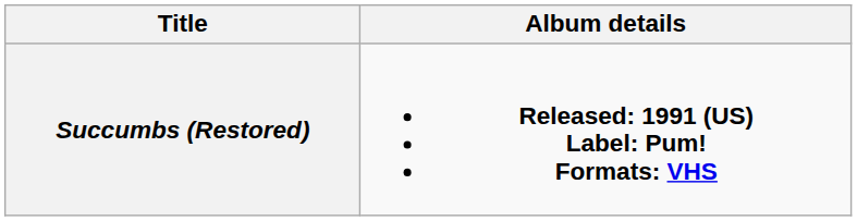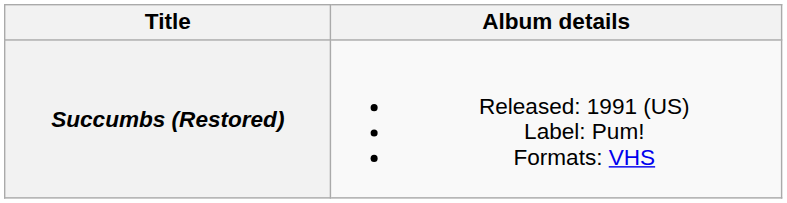Succumbs (Restored) | Album details: bold -> normal
